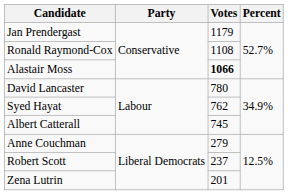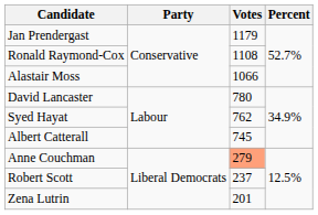Alastair Moss | Votes: bold -> normal
Anne Couchman | Votes: no background -> lightsalmon background
